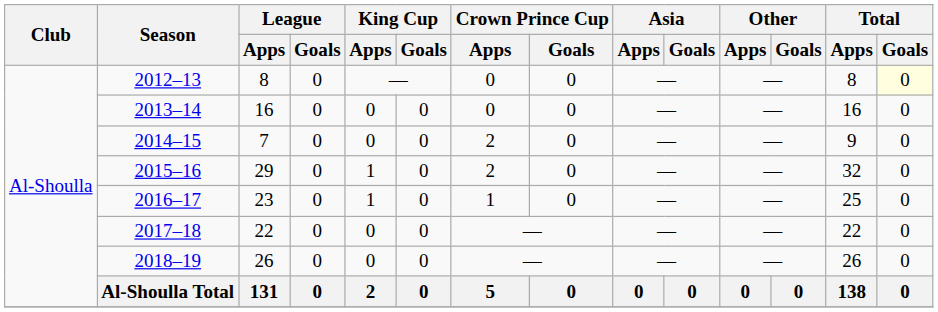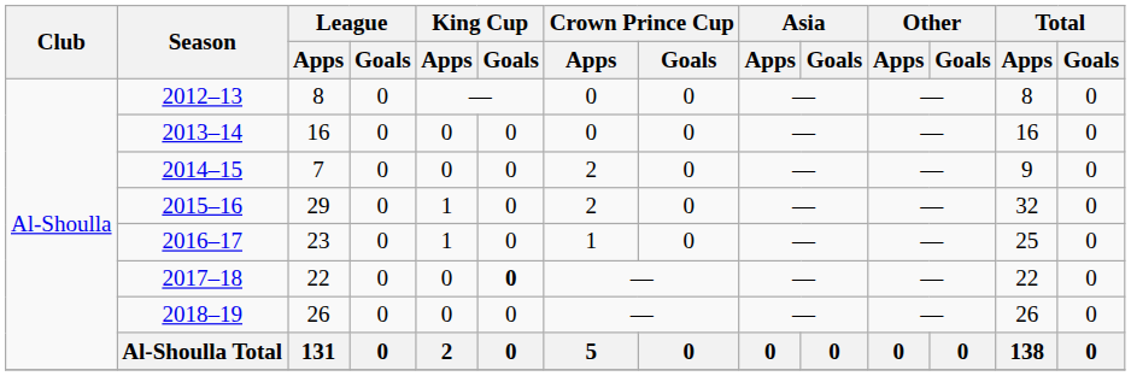2012–13 | Total / Goals: lightyellow background -> no background
2017–18 | King Cup / Goals: normal -> bold
